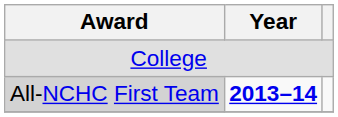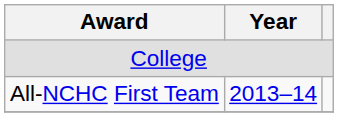All-NCHC First Team | Award: lightgrey background -> no background
All-NCHC First Team | Year: bold -> normal
